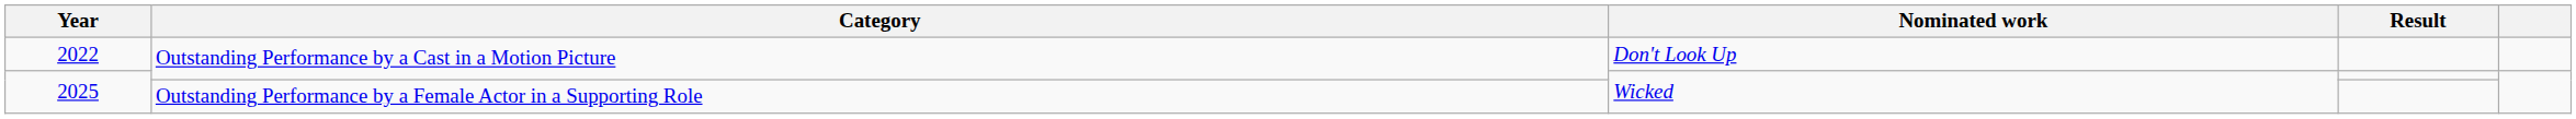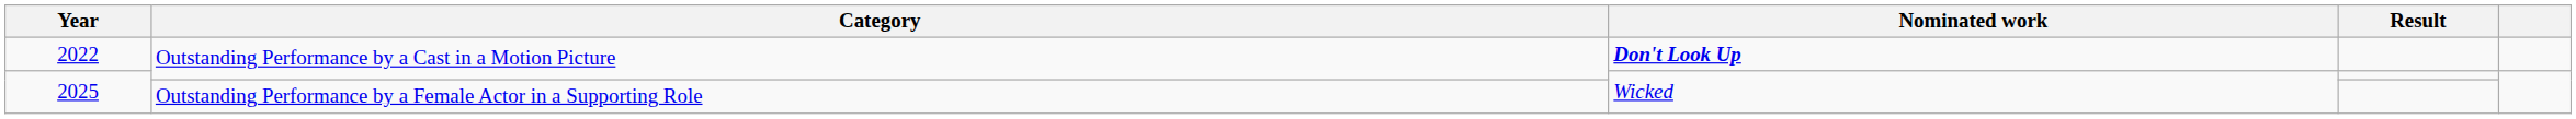2022 | Nominated work: normal -> bold
